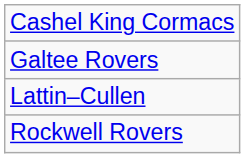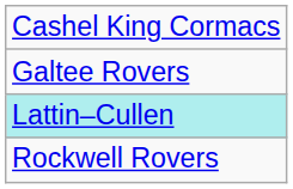row 3 | column 1: no background -> paleturquoise background
